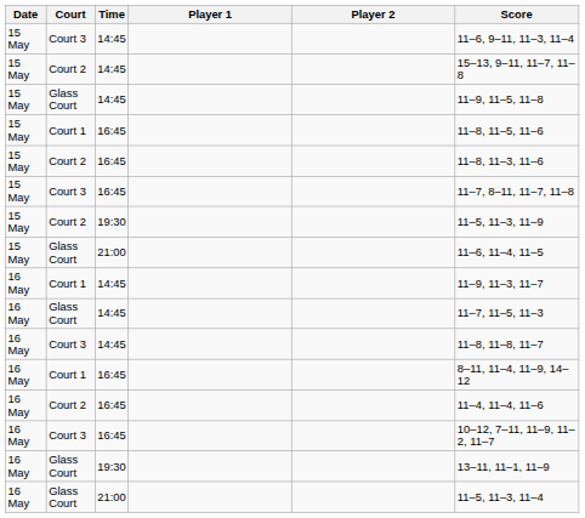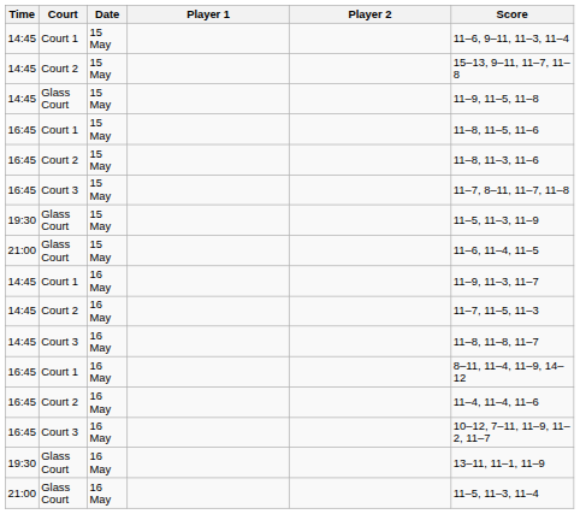columns swapped: Date <-> Time
row 2 | Court: Court 3 -> Court 1
row 8 | Court: Court 2 -> Glass Court
row 11 | Court: Glass Court -> Court 2
